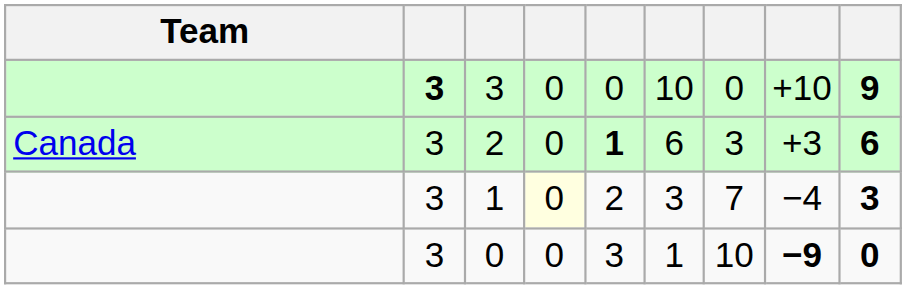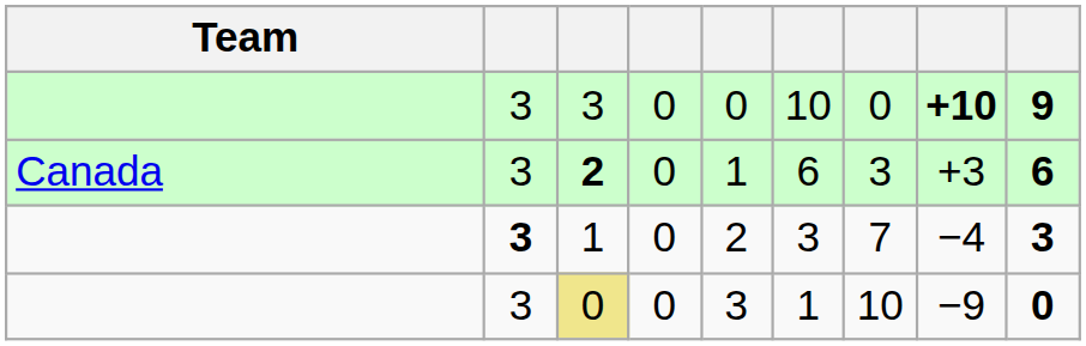row 2 | column 2: bold -> normal
row 2 | column 8: normal -> bold
row 3 | column 3: normal -> bold
row 3 | column 5: bold -> normal
row 4 | column 2: normal -> bold
row 4 | column 4: lightyellow background -> no background
row 5 | column 3: no background -> khaki background
row 5 | column 8: bold -> normal
